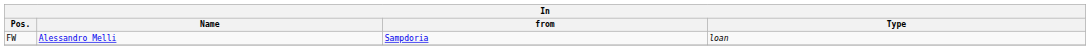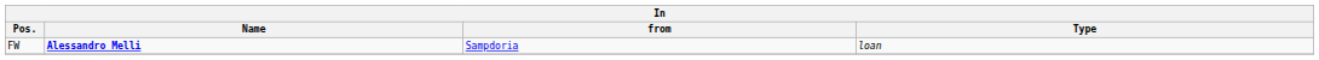FW | Name: normal -> bold
